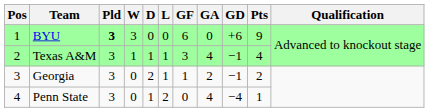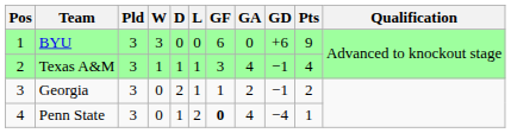BYU | Pld: bold -> normal
Penn State | GF: normal -> bold
